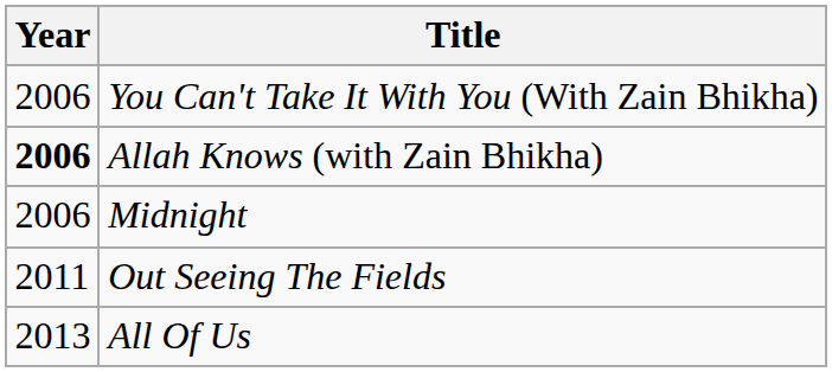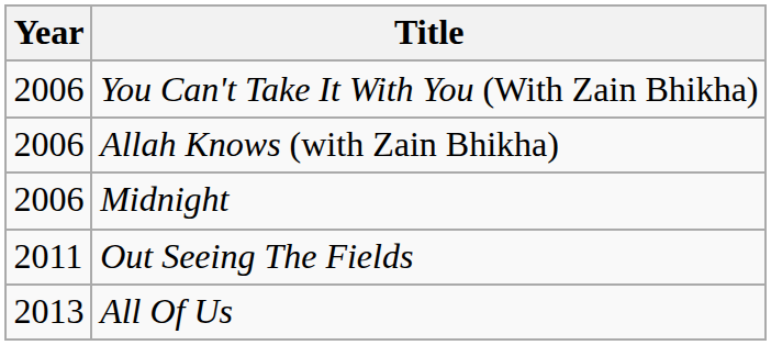Allah Knows (with Zain Bhikha) | Year: bold -> normal
